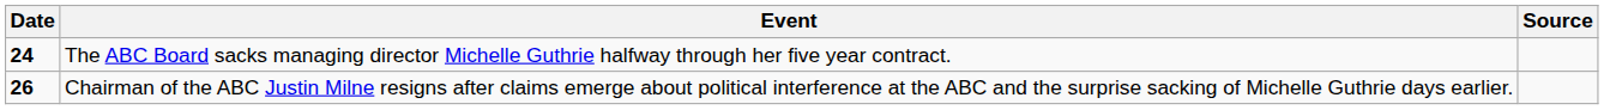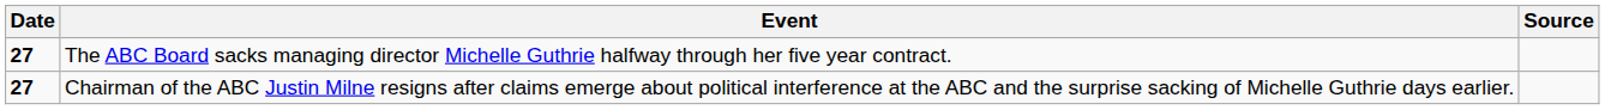row 2 | Date: 24 -> 27
row 3 | Date: 26 -> 27
